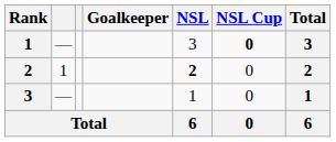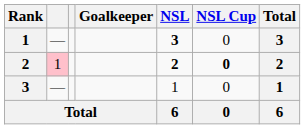row 2 | NSL: normal -> bold
row 2 | NSL Cup: bold -> normal
row 3 | column 2: no background -> pink background
row 3 | NSL Cup: normal -> bold
